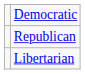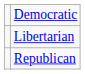rows swapped: Republican <-> Libertarian
